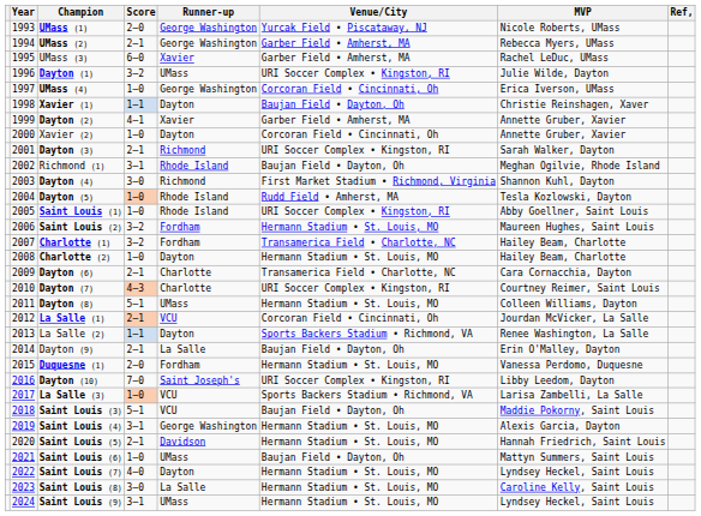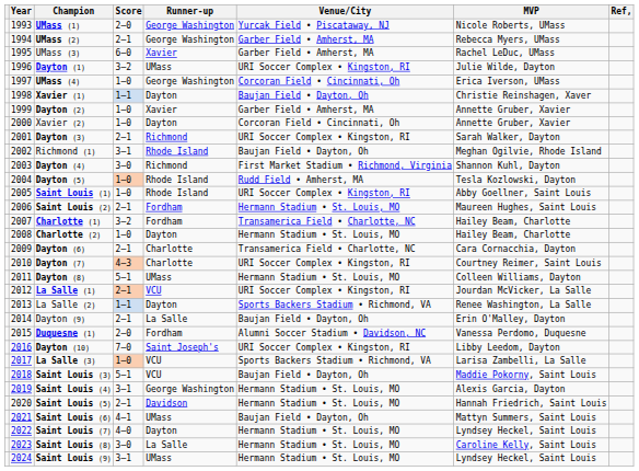Dayton (2) | Score: 4–1 -> 1–0
Saint Louis (2) | Score: 3–2 -> 2–1
La Salle (1) | Venue/City: Corcoran Field • Cincinnati, Oh -> URI Soccer Complex • Kingston, RI
Duquesne (1) | Venue/City: Hermann Stadium • St. Louis, MO -> Alumni Soccer Stadium • Davidson, NC
Saint Louis (6) | Score: 1–0 -> 4–1
